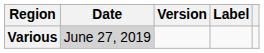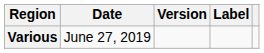Various | Date: lightgrey background -> no background
